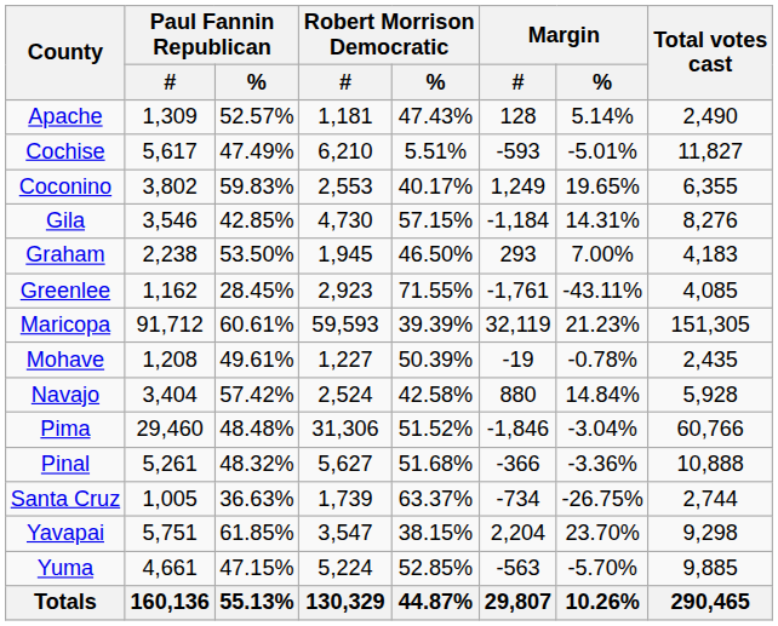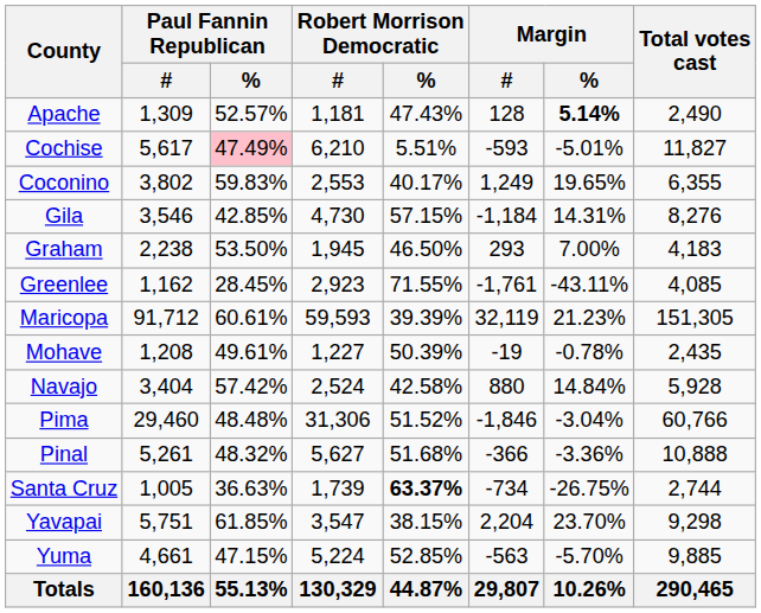Apache | Margin / %: normal -> bold
Cochise | Paul Fannin Republican / %: no background -> pink background
Santa Cruz | Robert Morrison Democratic / %: normal -> bold
